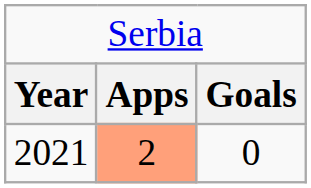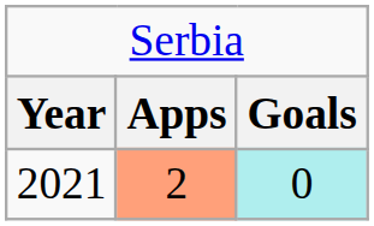2021 | column 3: no background -> paleturquoise background
